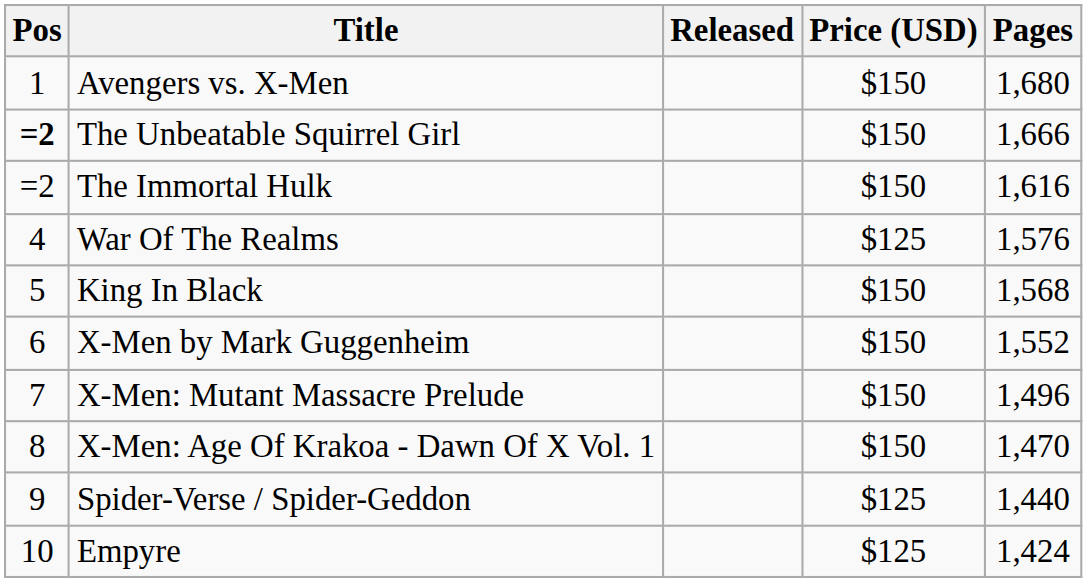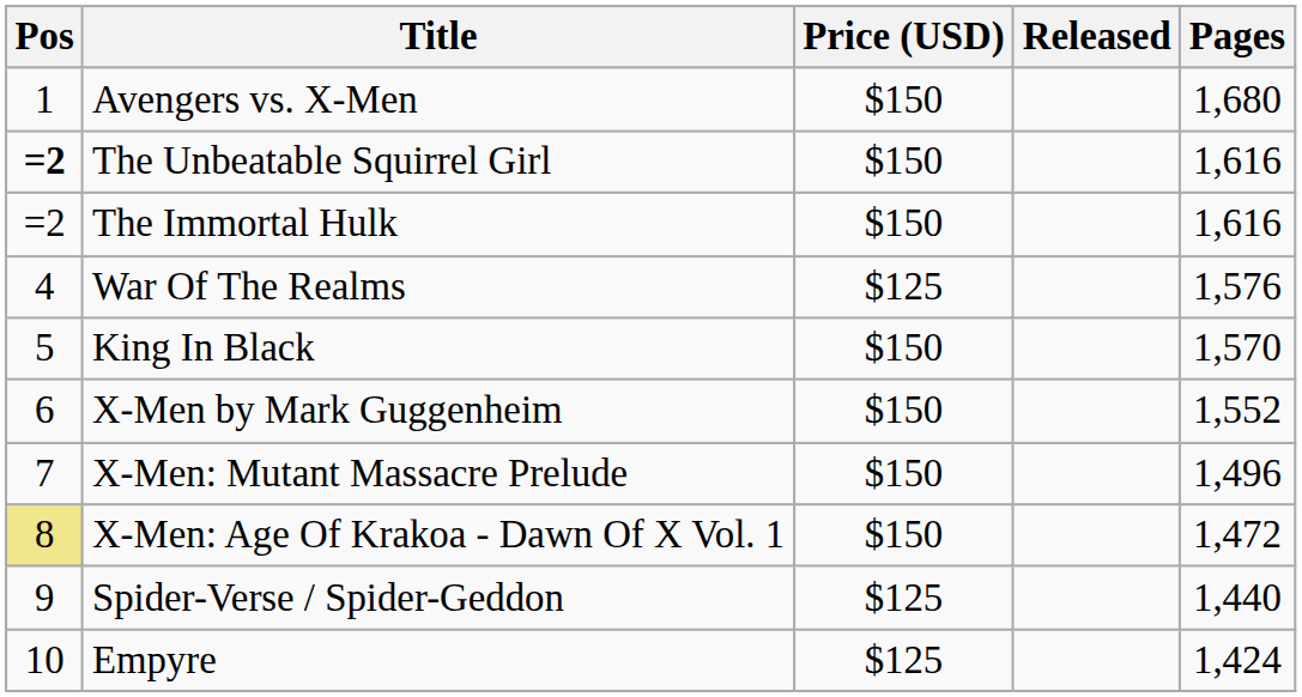columns swapped: Released <-> Price (USD)
The Unbeatable Squirrel Girl | Pages: 1,666 -> 1,616
King In Black | Pages: 1,568 -> 1,570
X-Men: Age Of Krakoa - Dawn Of X Vol. 1 | Pos: no background -> khaki background
X-Men: Age Of Krakoa - Dawn Of X Vol. 1 | Pages: 1,470 -> 1,472
